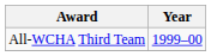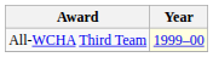row 2 | Year: no background -> lightyellow background
